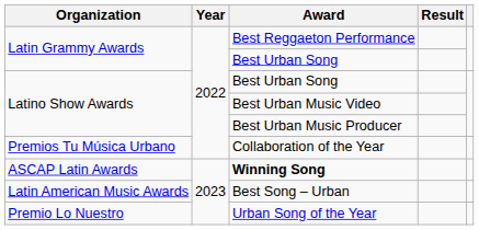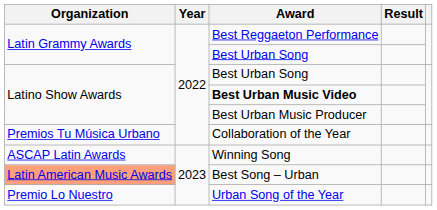Best Urban Music Video | Award: normal -> bold
Winning Song | Award: bold -> normal
Best Song – Urban | Organization: no background -> lightsalmon background
